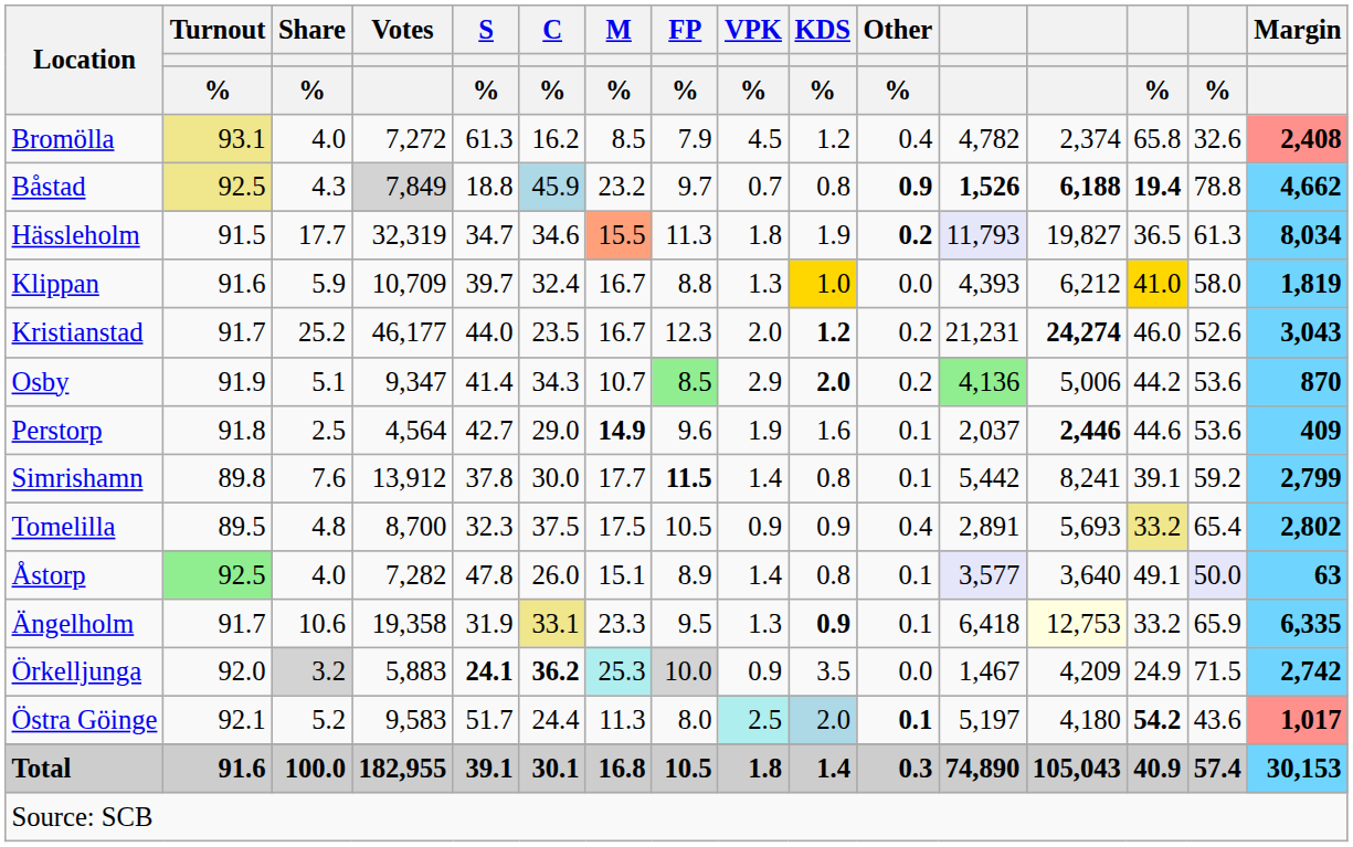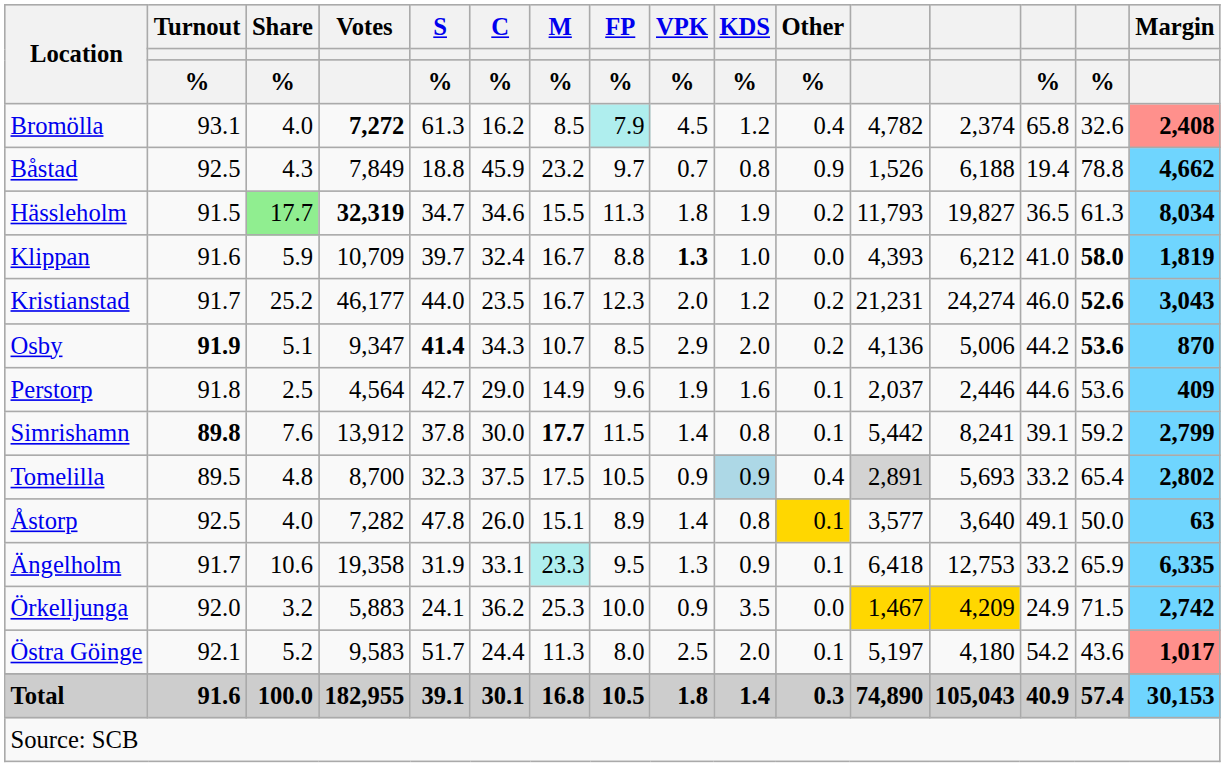Bromölla | Turnout / %: khaki background -> no background
Bromölla | Votes: normal -> bold
Bromölla | FP / %: no background -> paleturquoise background
Båstad | Turnout / %: khaki background -> no background
Båstad | Votes: lightgrey background -> no background
Båstad | C / %: lightblue background -> no background
Båstad | Other / %: bold -> normal
Båstad | column 12: bold -> normal
Båstad | column 13: bold -> normal
Båstad | column 14: bold -> normal
Hässleholm | Share / %: no background -> lightgreen background
Hässleholm | Votes: normal -> bold
Hässleholm | M / %: lightsalmon background -> no background
Hässleholm | Other / %: bold -> normal
Hässleholm | column 12: lavender background -> no background
Klippan | VPK / %: normal -> bold
Klippan | KDS / %: gold background -> no background
Klippan | column 14: gold background -> no background
Klippan | column 15: normal -> bold
Kristianstad | KDS / %: bold -> normal
Kristianstad | column 13: bold -> normal
Kristianstad | column 15: normal -> bold
Osby | Turnout / %: normal -> bold
Osby | S / %: normal -> bold
Osby | FP / %: lightgreen background -> no background
Osby | KDS / %: bold -> normal
Osby | column 12: lightgreen background -> no background
Osby | column 15: normal -> bold
Perstorp | M / %: bold -> normal
Perstorp | column 13: bold -> normal
Simrishamn | Turnout / %: normal -> bold
Simrishamn | M / %: normal -> bold
Simrishamn | FP / %: bold -> normal
Tomelilla | KDS / %: no background -> lightblue background
Tomelilla | column 12: no background -> lightgrey background
Tomelilla | column 14: khaki background -> no background
Åstorp | Turnout / %: lightgreen background -> no background
Åstorp | Other / %: no background -> gold background
Åstorp | column 12: lavender background -> no background
Åstorp | column 15: lavender background -> no background
Ängelholm | C / %: khaki background -> no background
Ängelholm | M / %: no background -> paleturquoise background
Ängelholm | KDS / %: bold -> normal
Ängelholm | column 13: lightyellow background -> no background
Örkelljunga | Share / %: lightgrey background -> no background
Örkelljunga | S / %: bold -> normal
Örkelljunga | C / %: bold -> normal
Örkelljunga | M / %: paleturquoise background -> no background
Örkelljunga | FP / %: lightgrey background -> no background
Örkelljunga | column 12: no background -> gold background
Örkelljunga | column 13: no background -> gold background
Östra Göinge | VPK / %: paleturquoise background -> no background
Östra Göinge | KDS / %: lightblue background -> no background
Östra Göinge | Other / %: bold -> normal
Östra Göinge | column 14: bold -> normal
